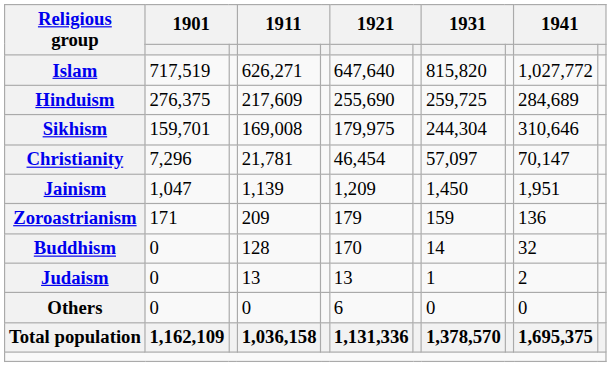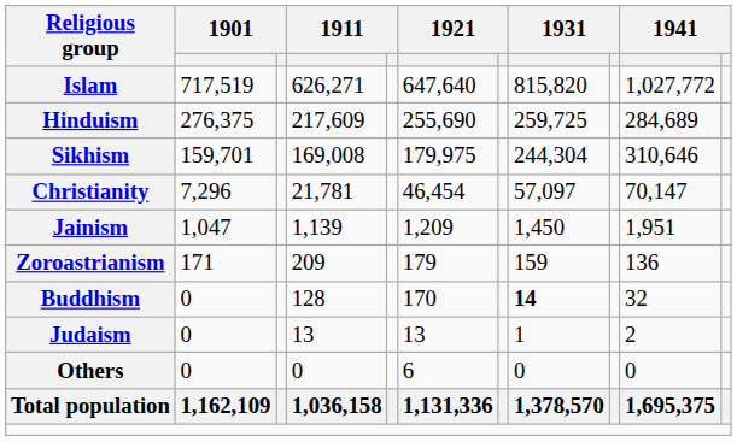Buddhism | column 8: normal -> bold
